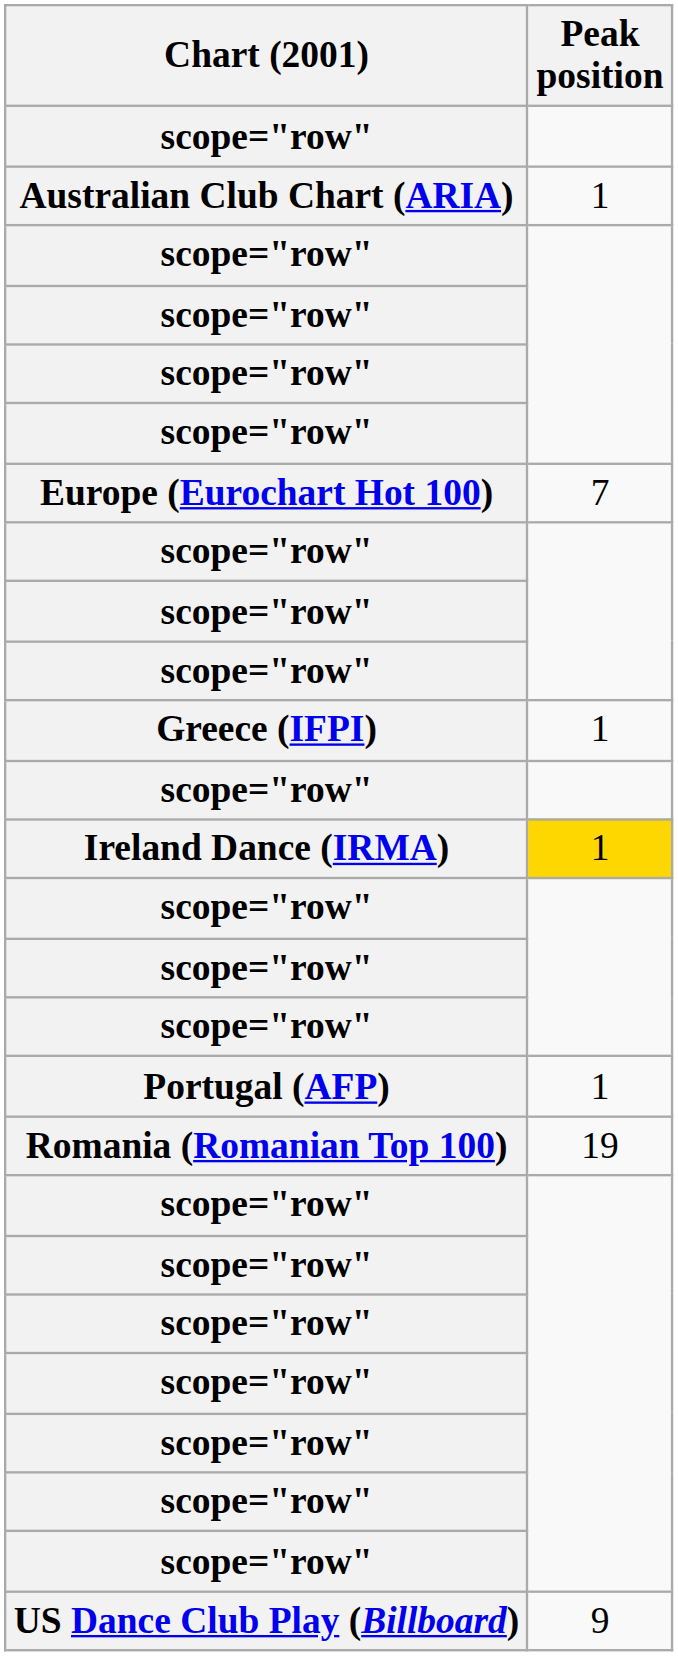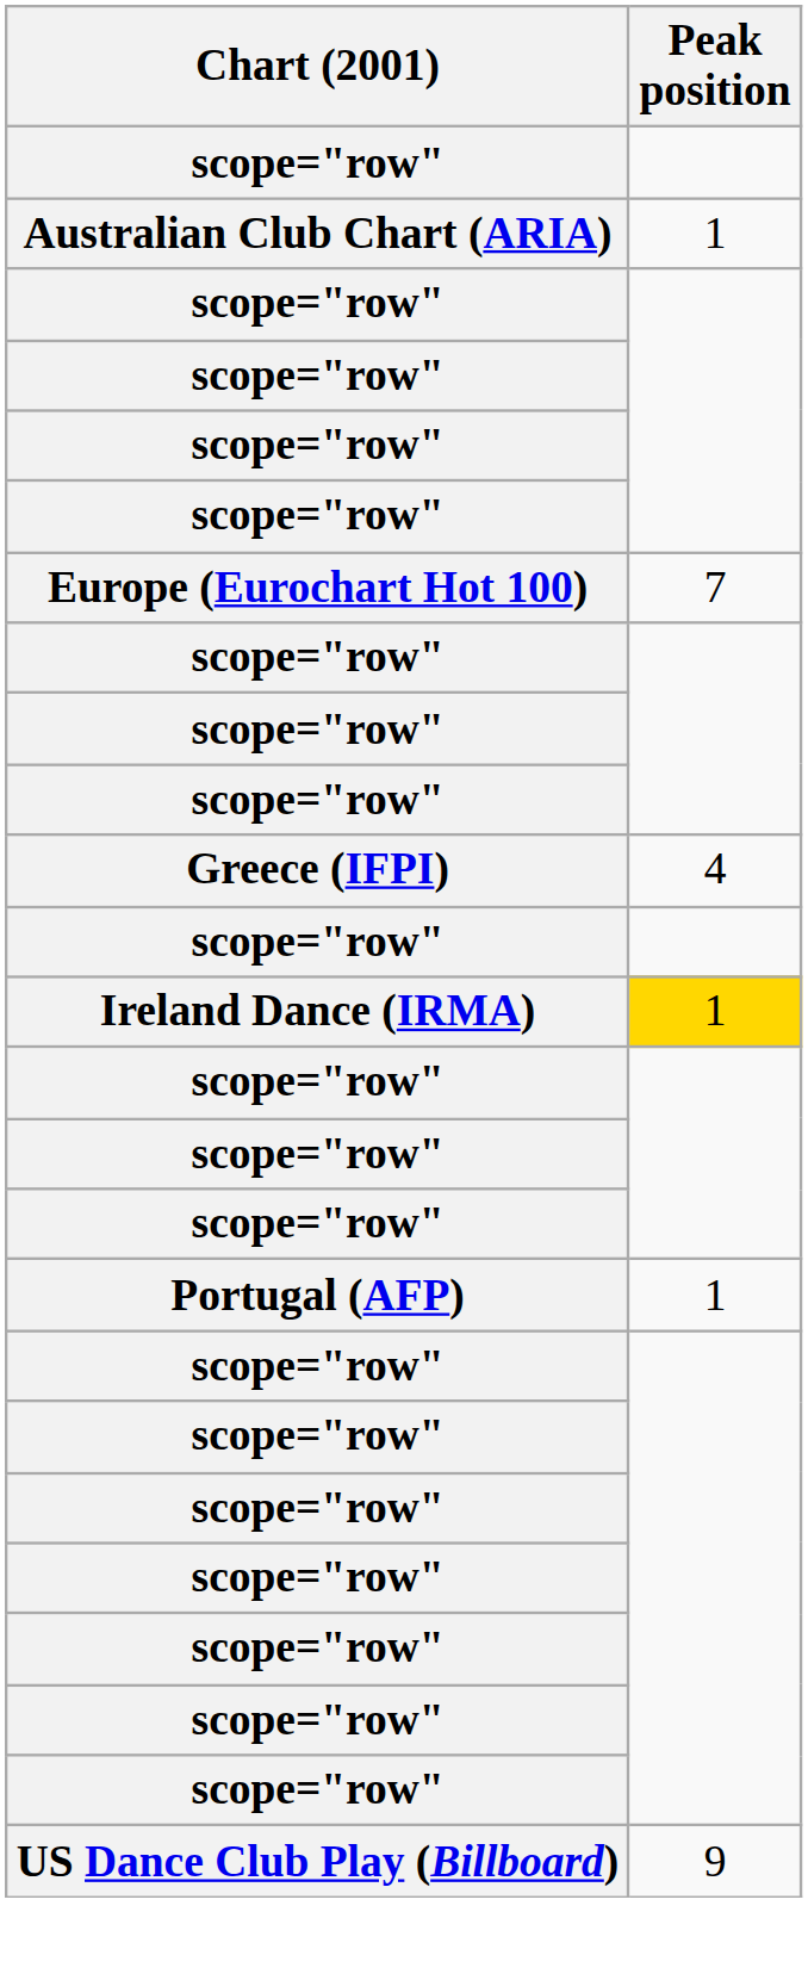Greece (IFPI) | Peak position: 1 -> 4
- row: Romania (Romanian Top 100) | 19
